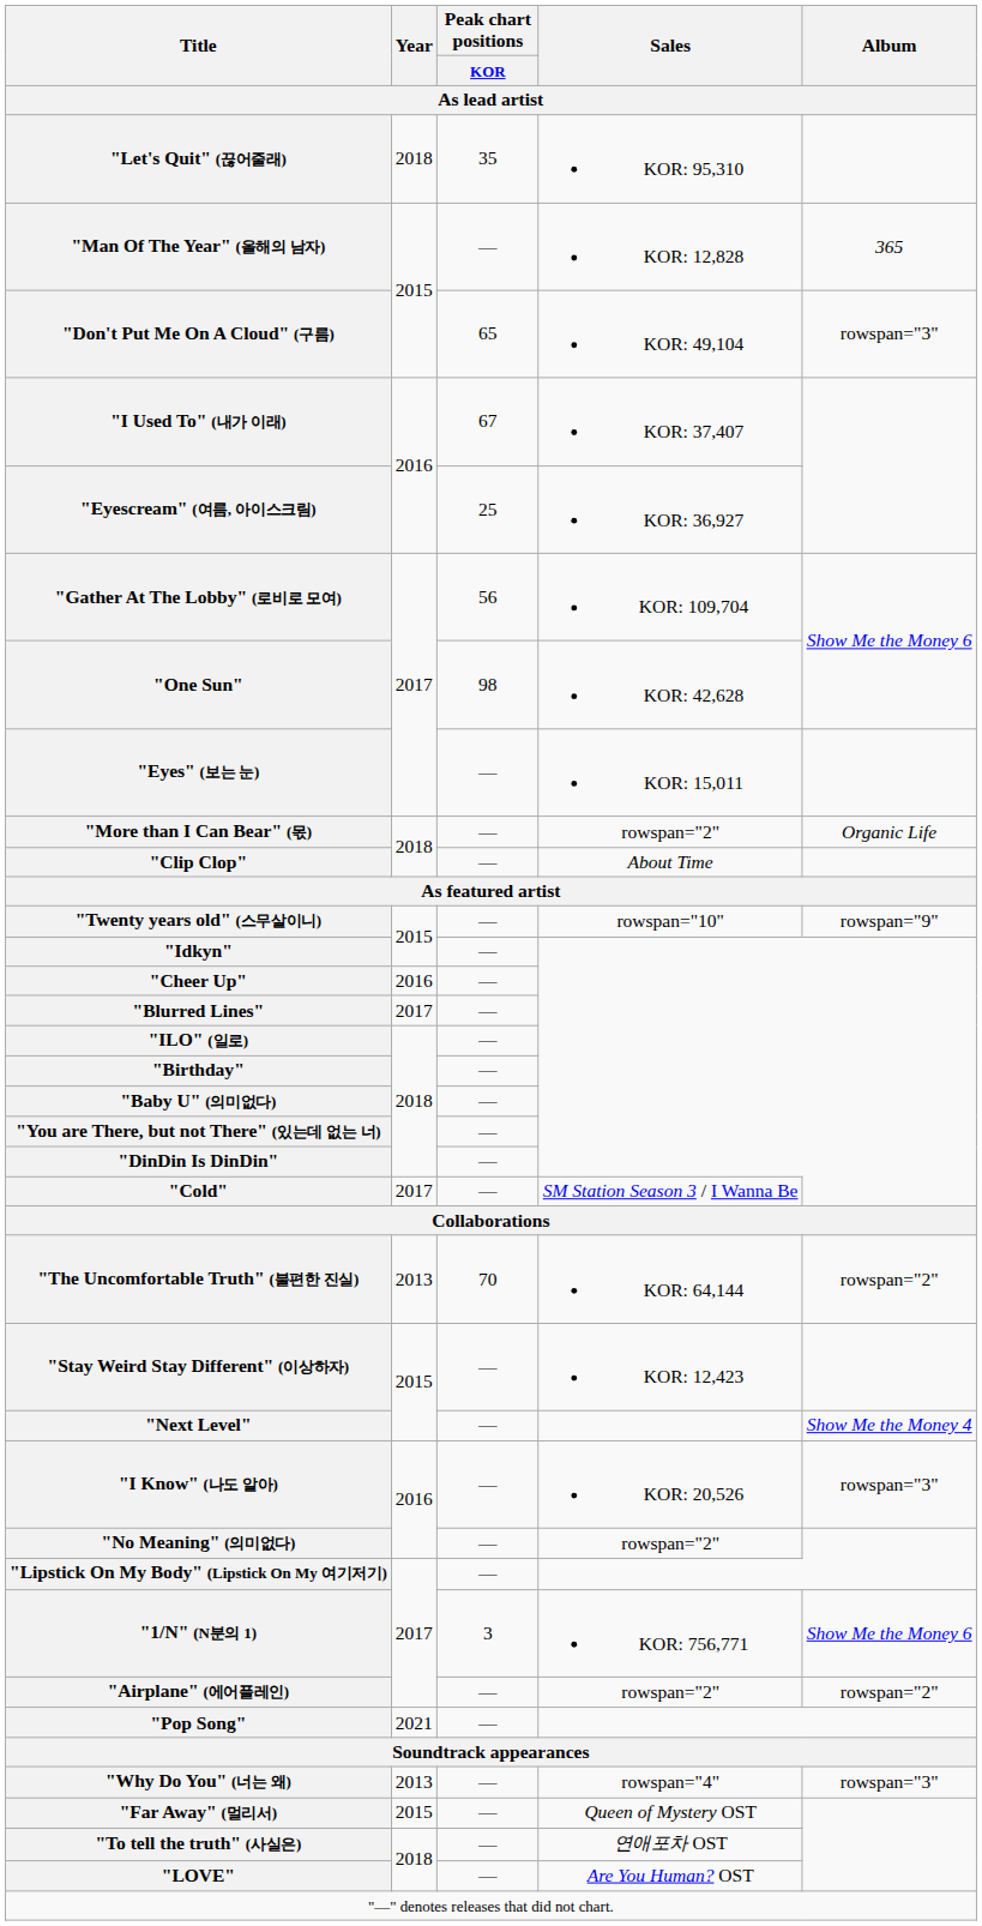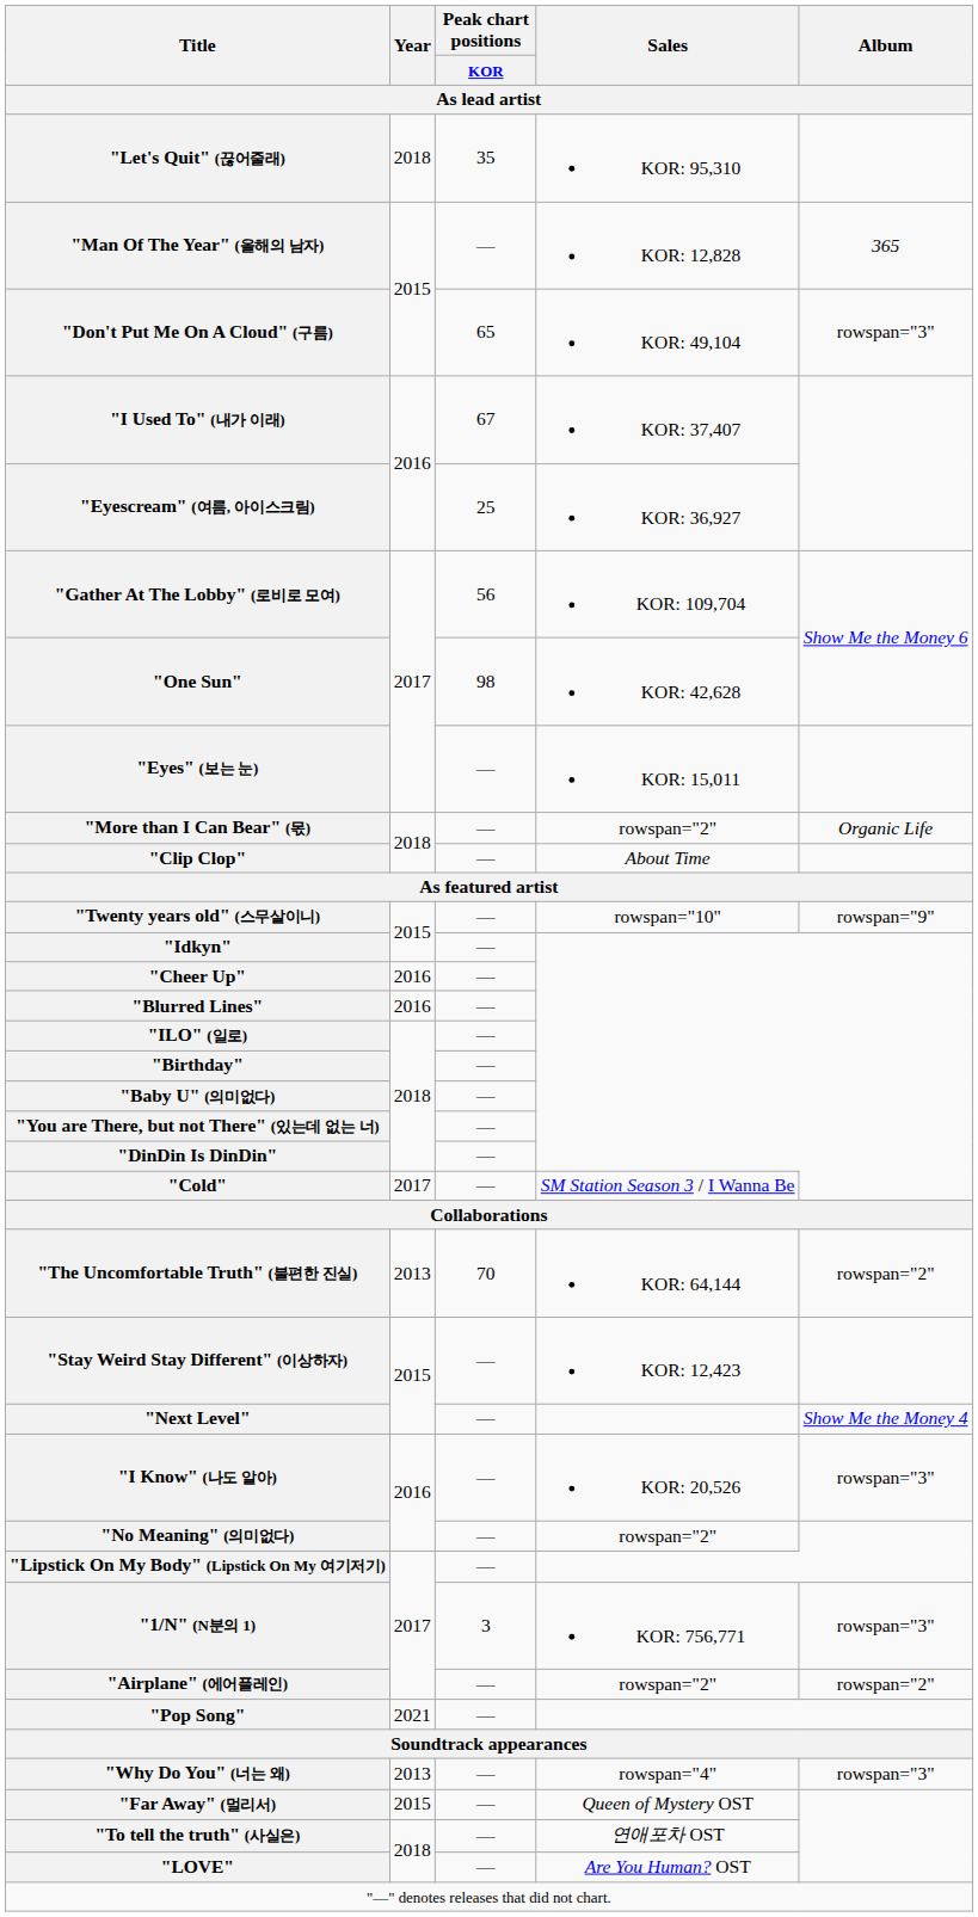"Blurred Lines" | Year: 2017 -> 2016
"1/N" (N분의 1) | Album: Show Me the Money 6 -> rowspan="3"
